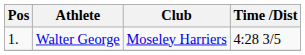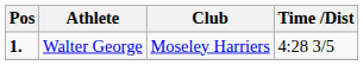Walter George | Pos: normal -> bold
